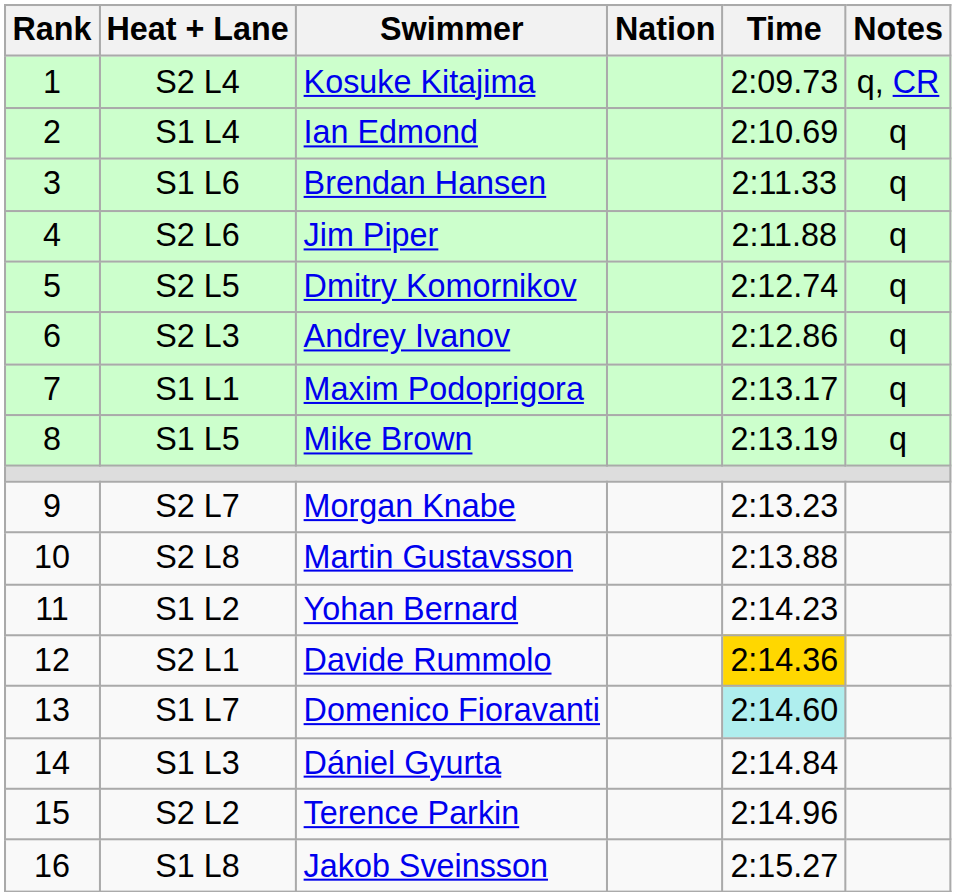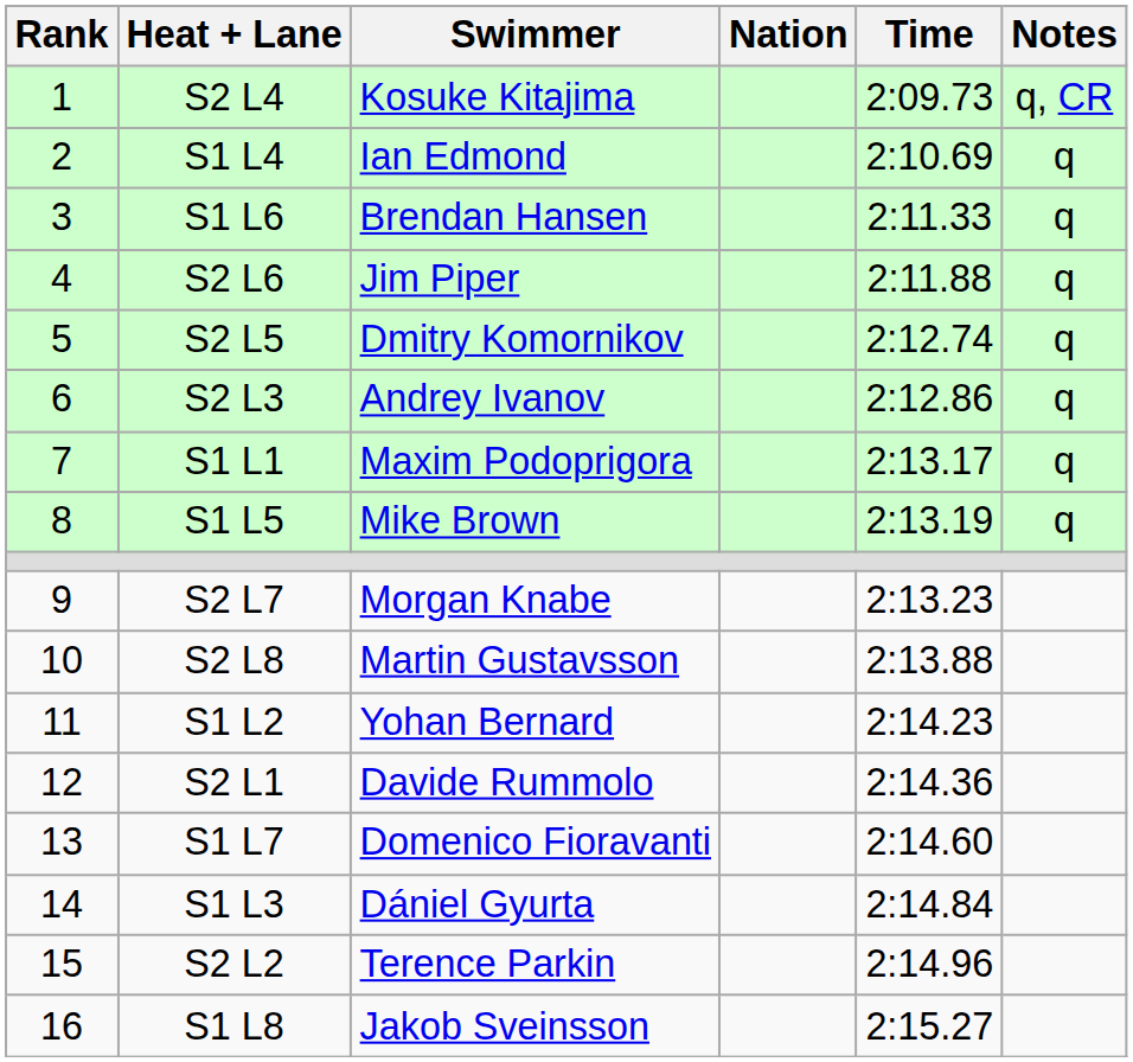S2 L1 | Time: gold background -> no background
S1 L7 | Time: paleturquoise background -> no background
